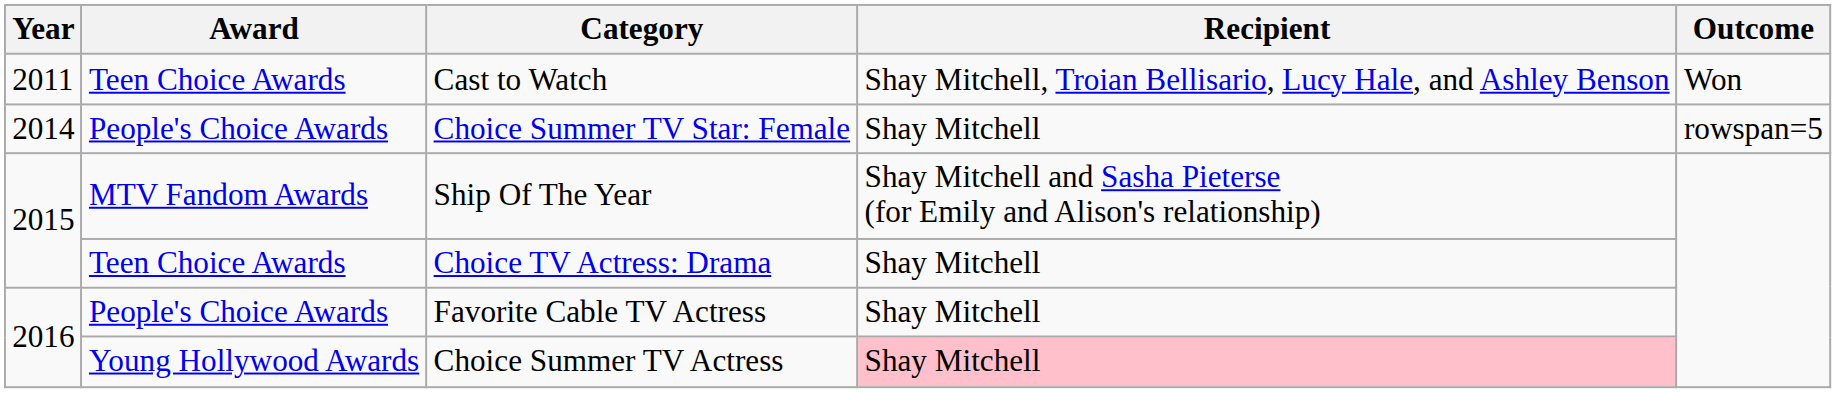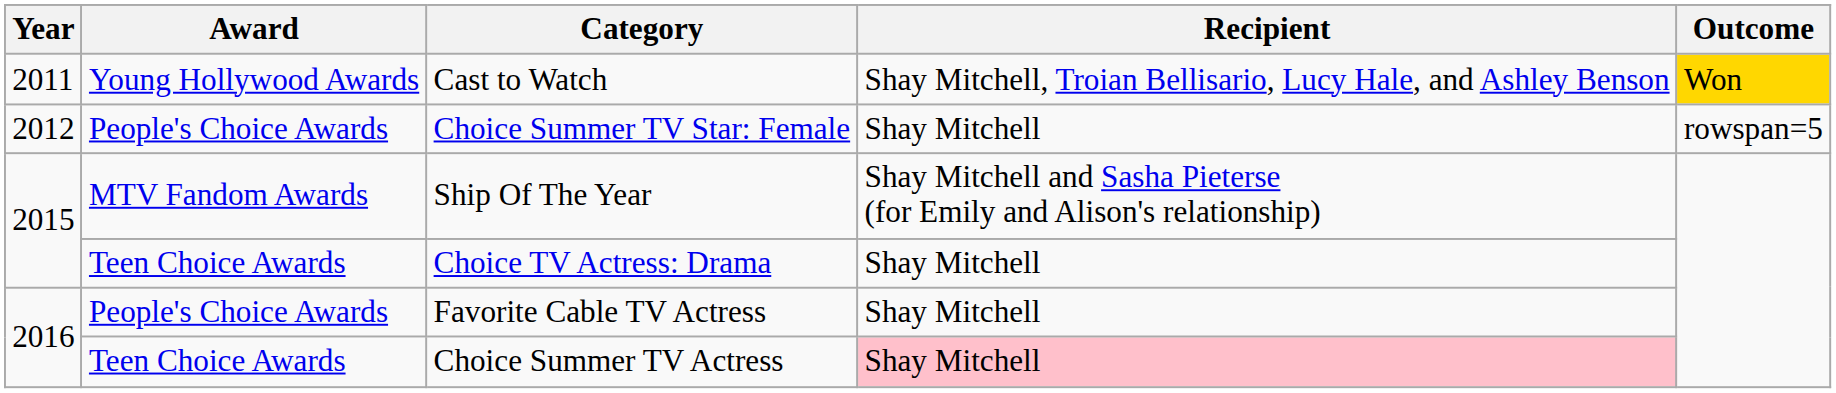Cast to Watch | Award: Teen Choice Awards -> Young Hollywood Awards
Cast to Watch | Outcome: no background -> gold background
Choice Summer TV Star: Female | Year: 2014 -> 2012
Choice Summer TV Actress | Award: Young Hollywood Awards -> Teen Choice Awards
